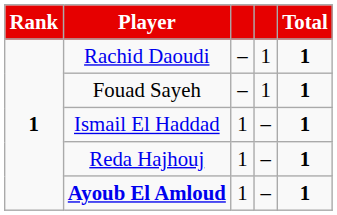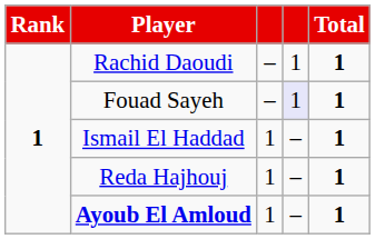Fouad Sayeh | column 4: no background -> lavender background
